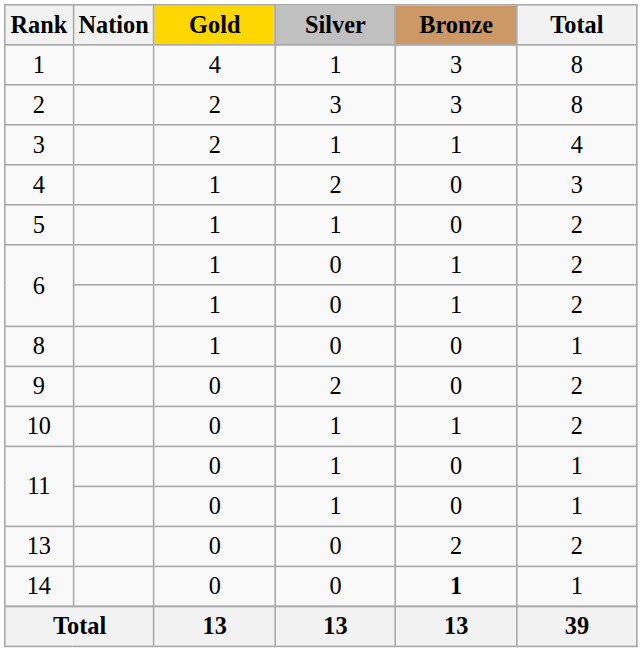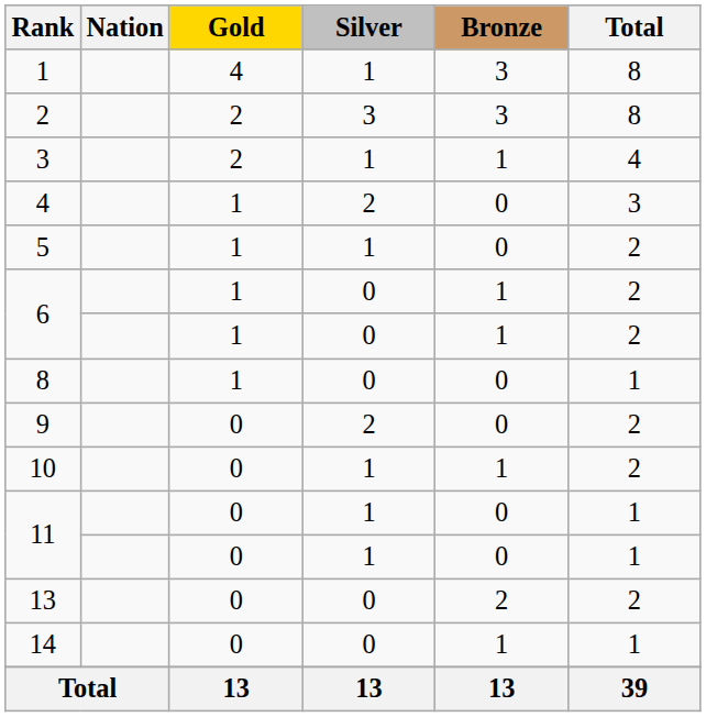14 | Bronze: bold -> normal
